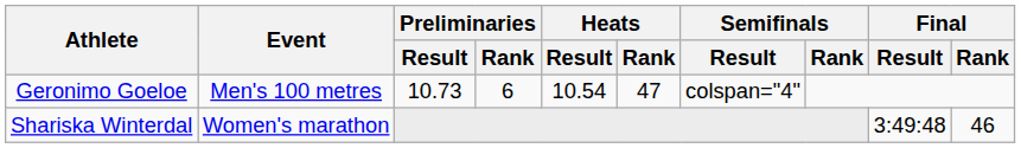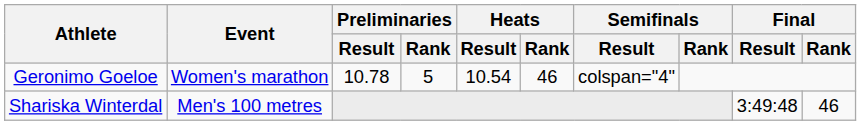Geronimo Goeloe | Event: Men's 100 metres -> Women's marathon
Geronimo Goeloe | Preliminaries / Result: 10.73 -> 10.78
Geronimo Goeloe | Preliminaries / Rank: 6 -> 5
Geronimo Goeloe | Heats / Rank: 47 -> 46
Shariska Winterdal | Event: Women's marathon -> Men's 100 metres
